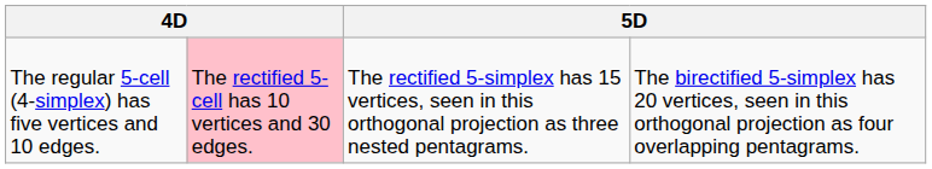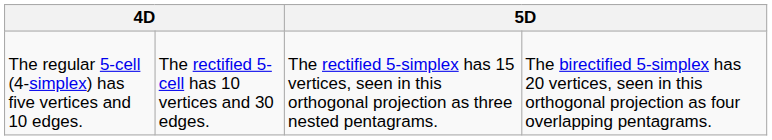row 2 | column 2: pink background -> no background
